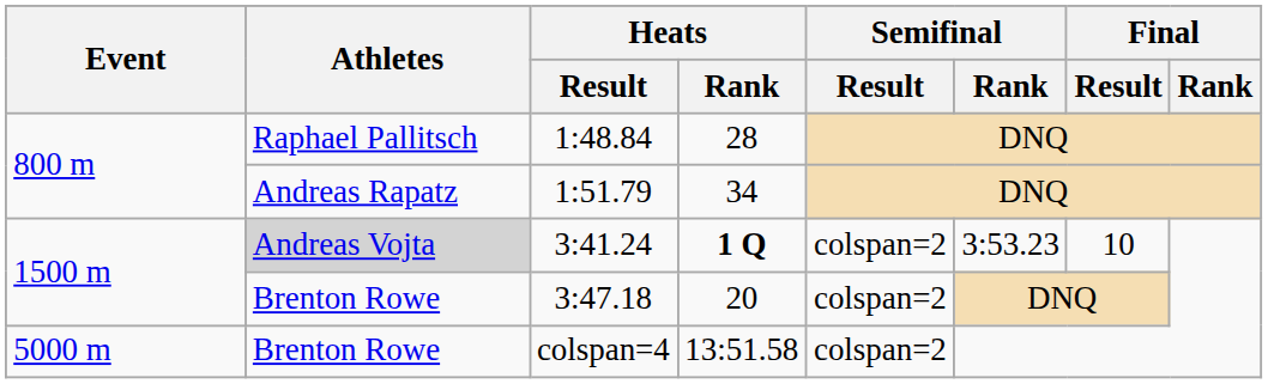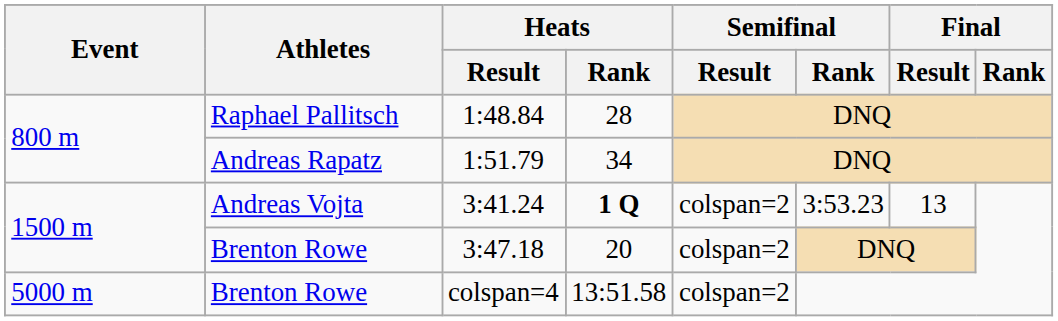3:41.24 | Athletes: lightgrey background -> no background
3:41.24 | Final / Result: 10 -> 13
